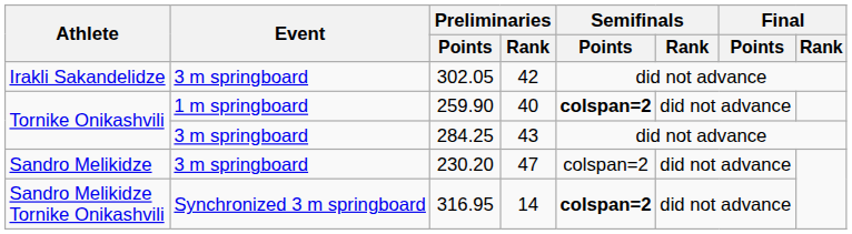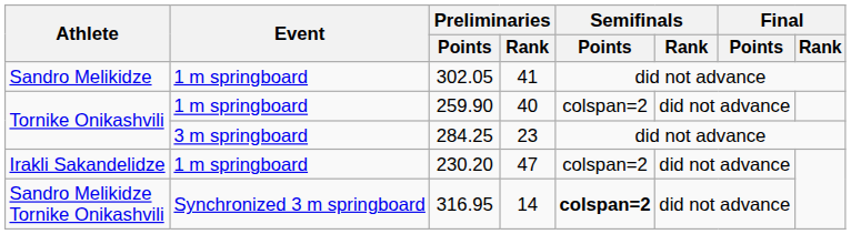302.05 | Athlete: Irakli Sakandelidze -> Sandro Melikidze
302.05 | Event: 3 m springboard -> 1 m springboard
302.05 | Preliminaries / Rank: 42 -> 41
259.90 | Semifinals / Points: bold -> normal
284.25 | Preliminaries / Rank: 43 -> 23
230.20 | Athlete: Sandro Melikidze -> Irakli Sakandelidze
230.20 | Event: 3 m springboard -> 1 m springboard
